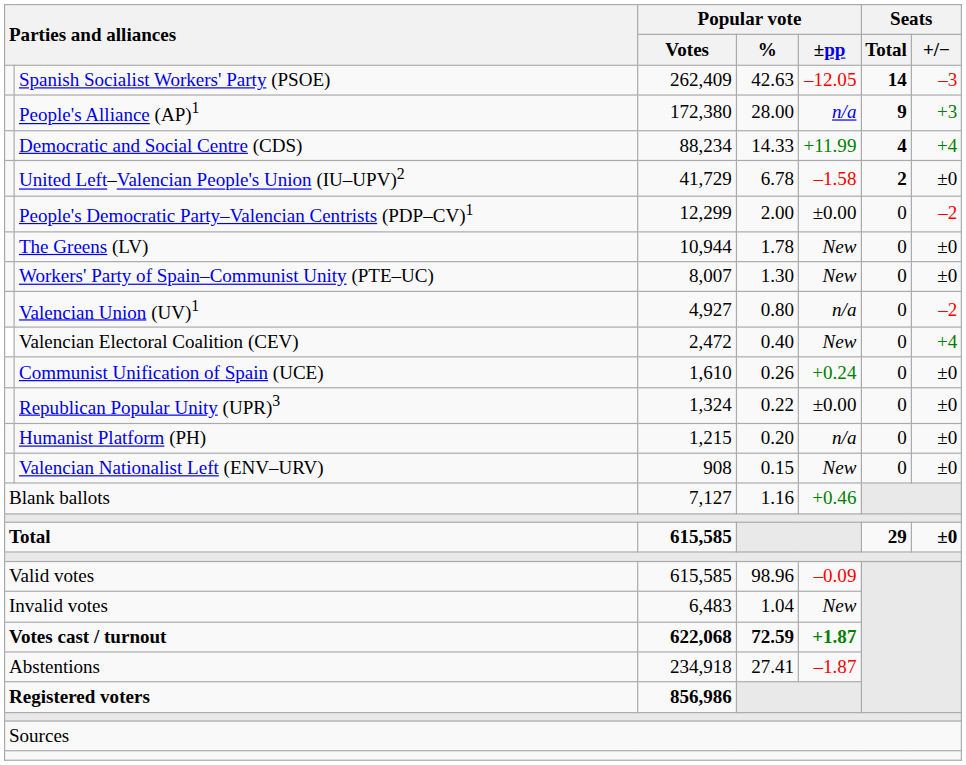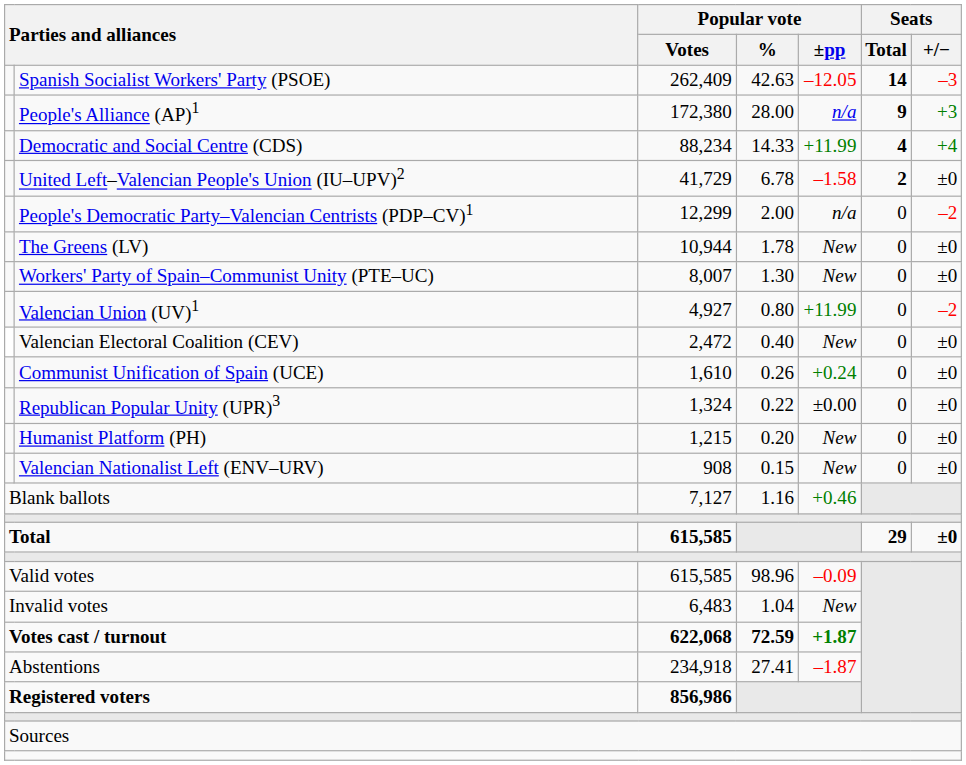People's Democratic Party–Valencian Centrists (PDP–CV)1 | Popular vote / ±pp: ±0.00 -> n/a
Valencian Union (UV)1 | Popular vote / ±pp: n/a -> +11.99
Valencian Electoral Coalition (CEV) | Seats / +/−: +4 -> ±0
Humanist Platform (PH) | Popular vote / ±pp: n/a -> New
